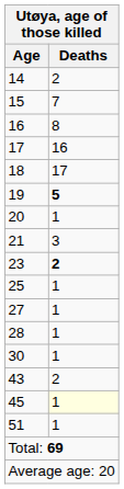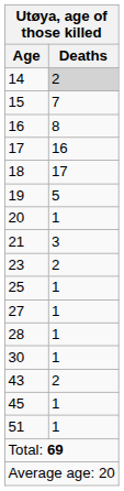14 | Deaths: no background -> lightgrey background
19 | Deaths: bold -> normal
23 | Deaths: bold -> normal
45 | Deaths: lightyellow background -> no background
